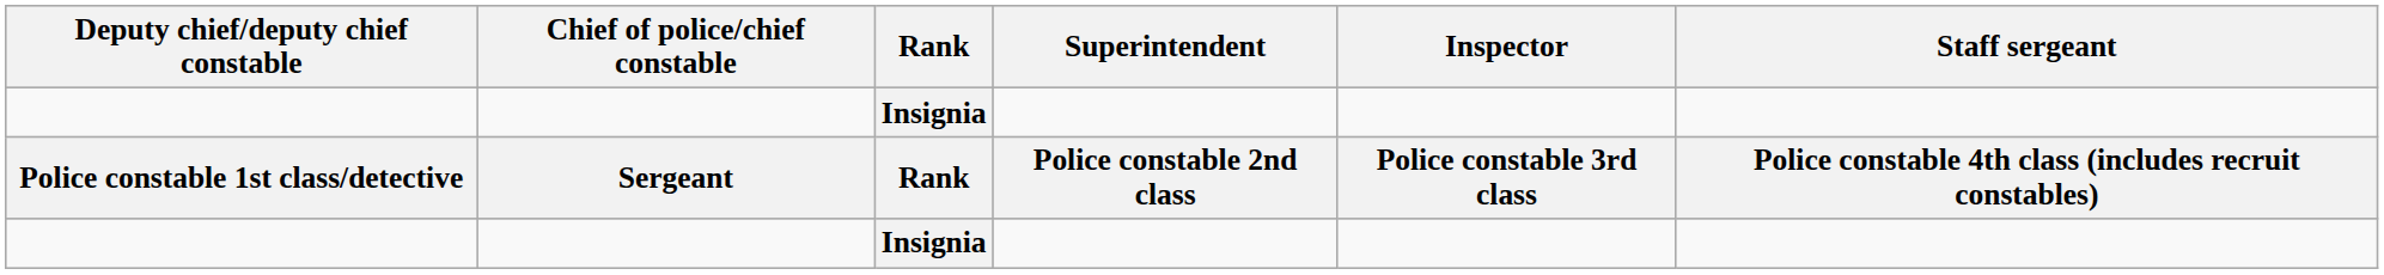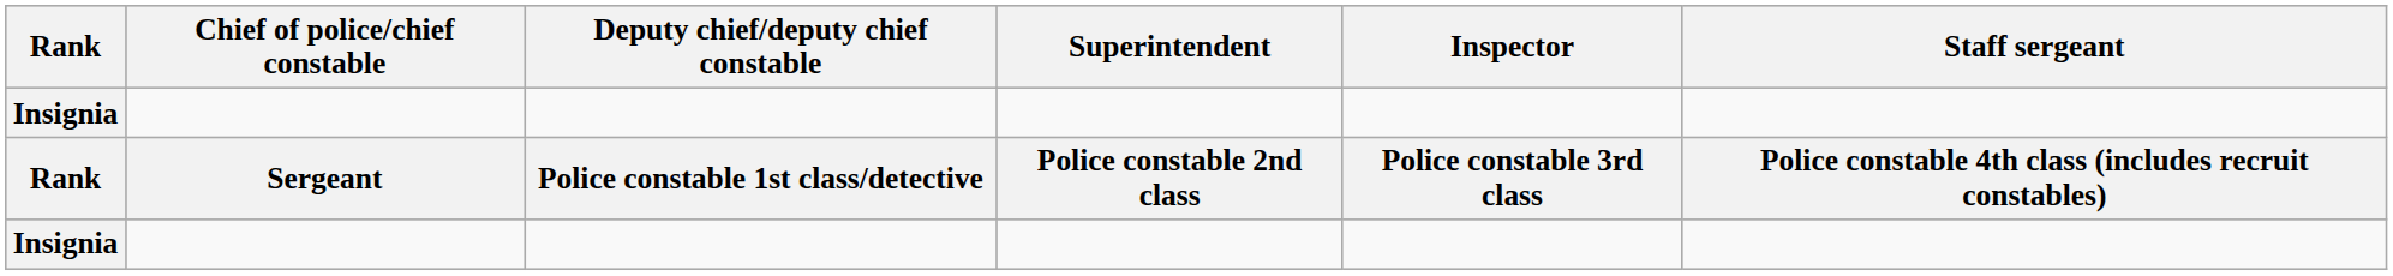columns swapped: Rank <-> Deputy chief/deputy chief constable
